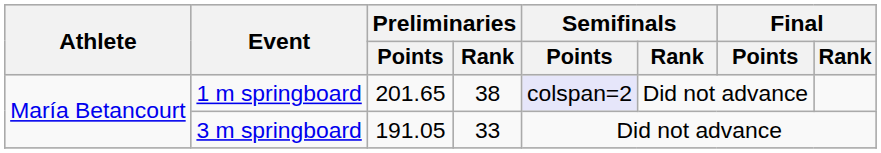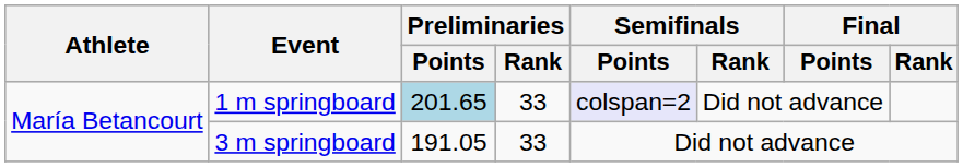1 m springboard | Preliminaries / Points: no background -> lightblue background
1 m springboard | Preliminaries / Rank: 38 -> 33
